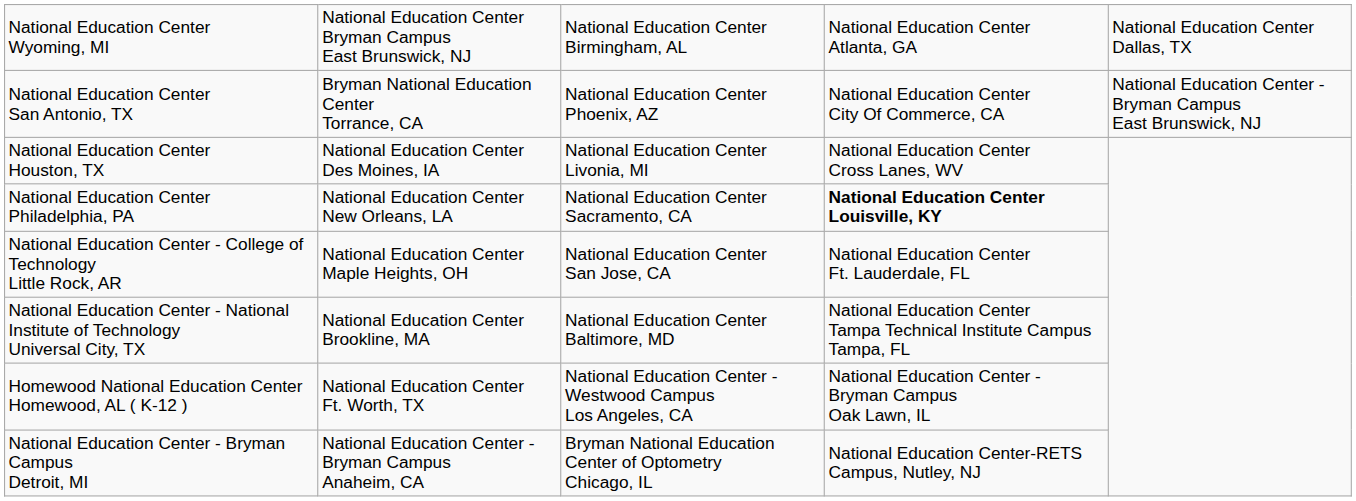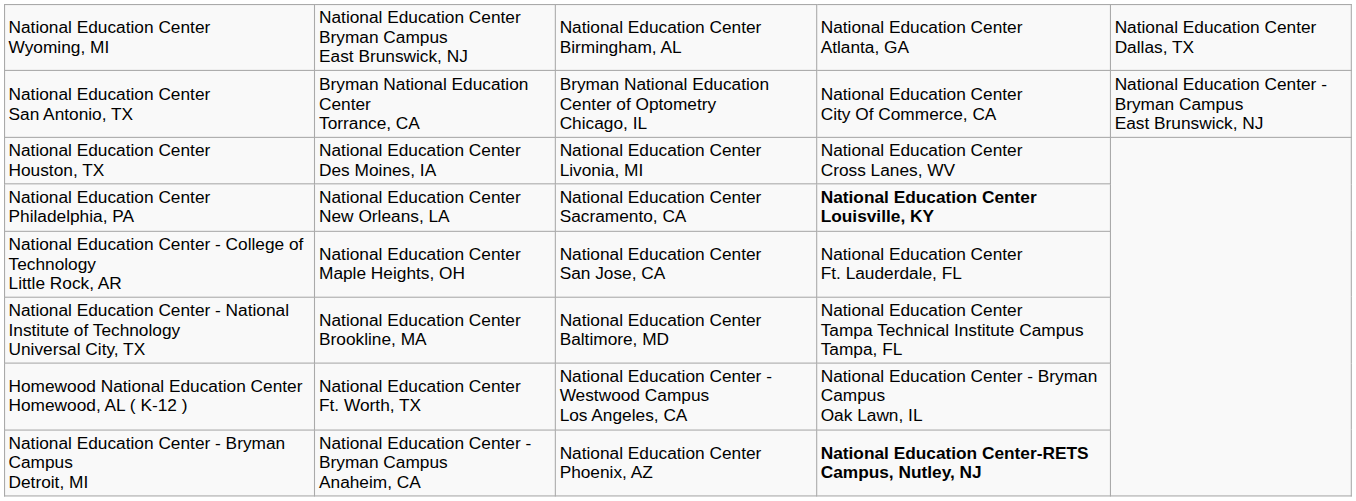National Education Center San Antonio, TX | column 3: National Education Center Phoenix, AZ -> Bryman National Education Center of Optometry Chicago, IL
National Education Center - Bryman Campus Detroit, MI | column 3: Bryman National Education Center of Optometry Chicago, IL -> National Education Center Phoenix, AZ
National Education Center - Bryman Campus Detroit, MI | column 4: normal -> bold
